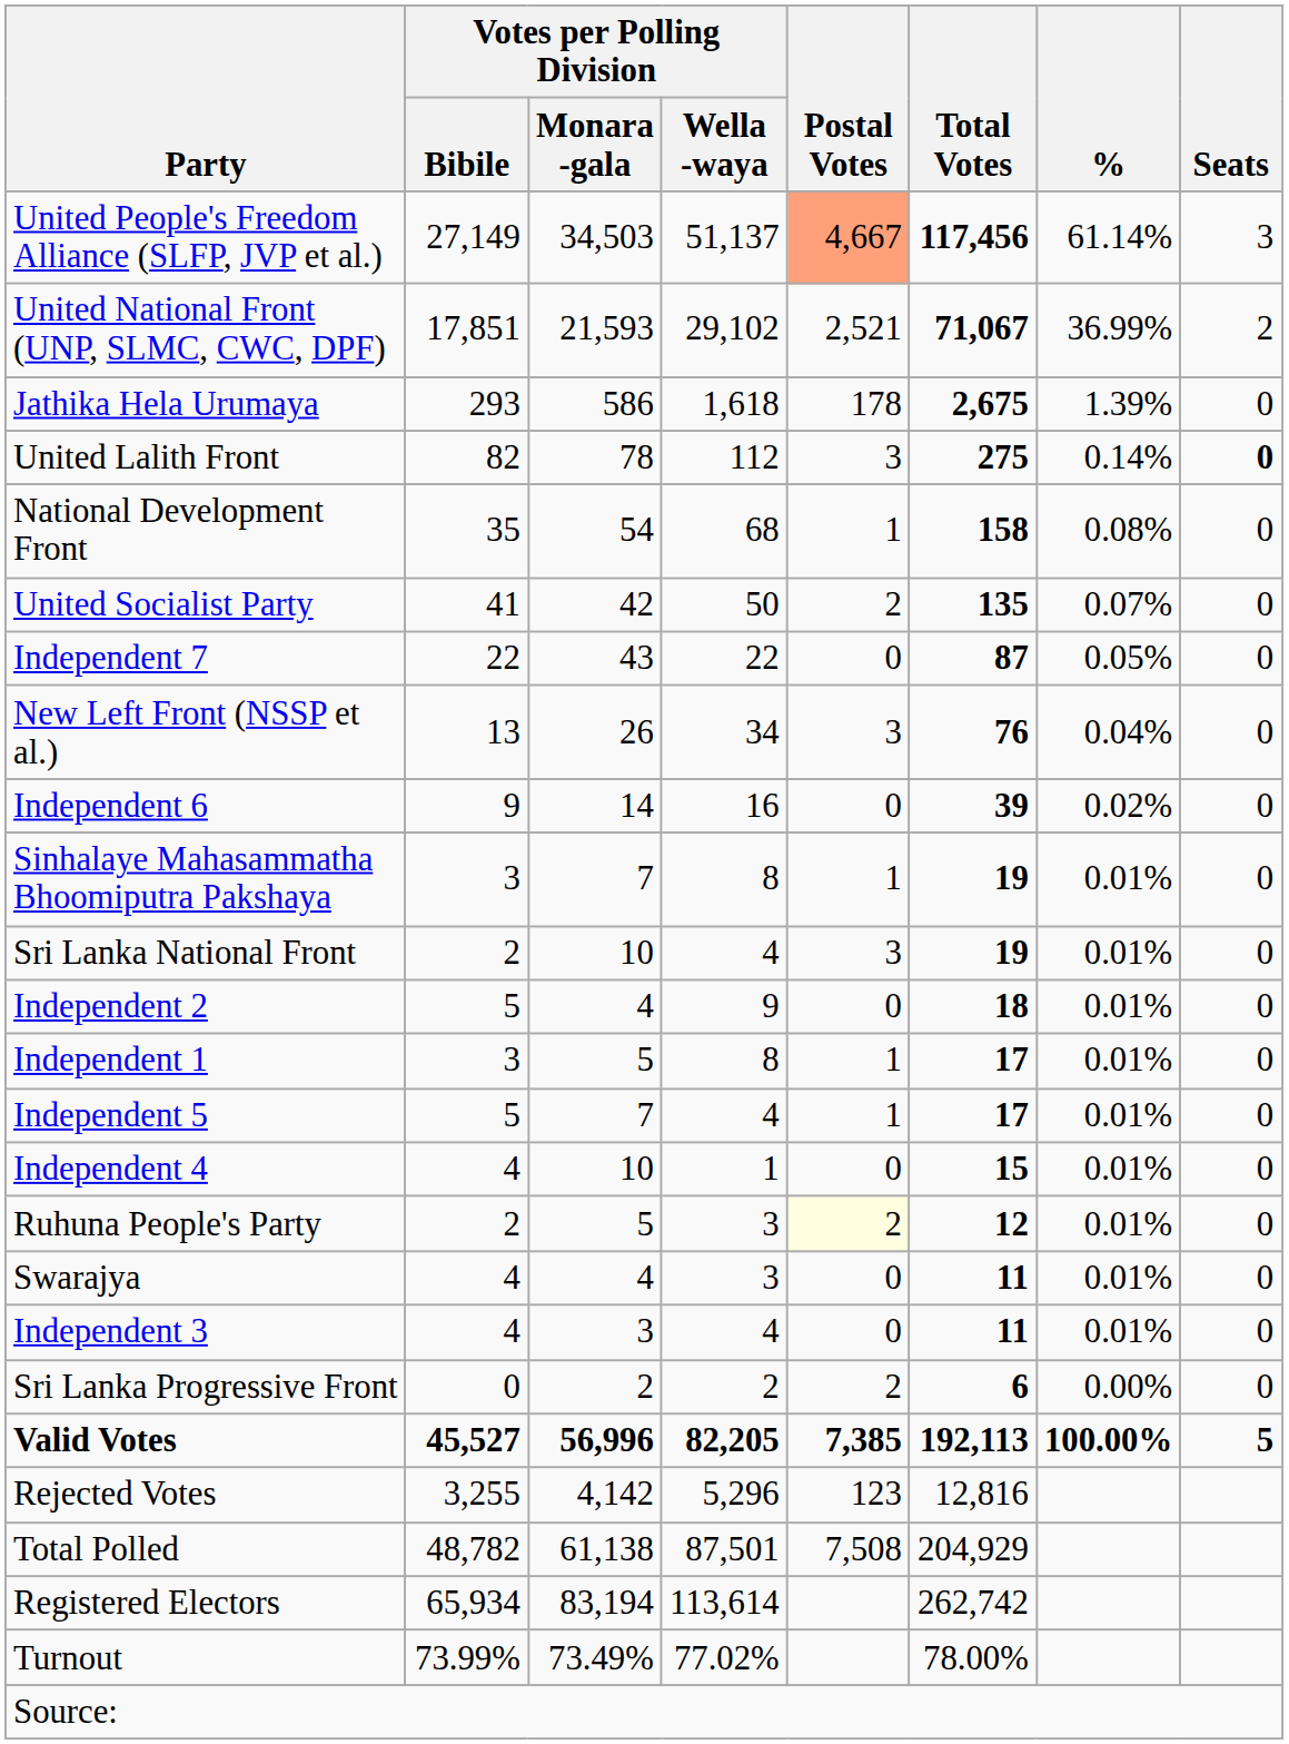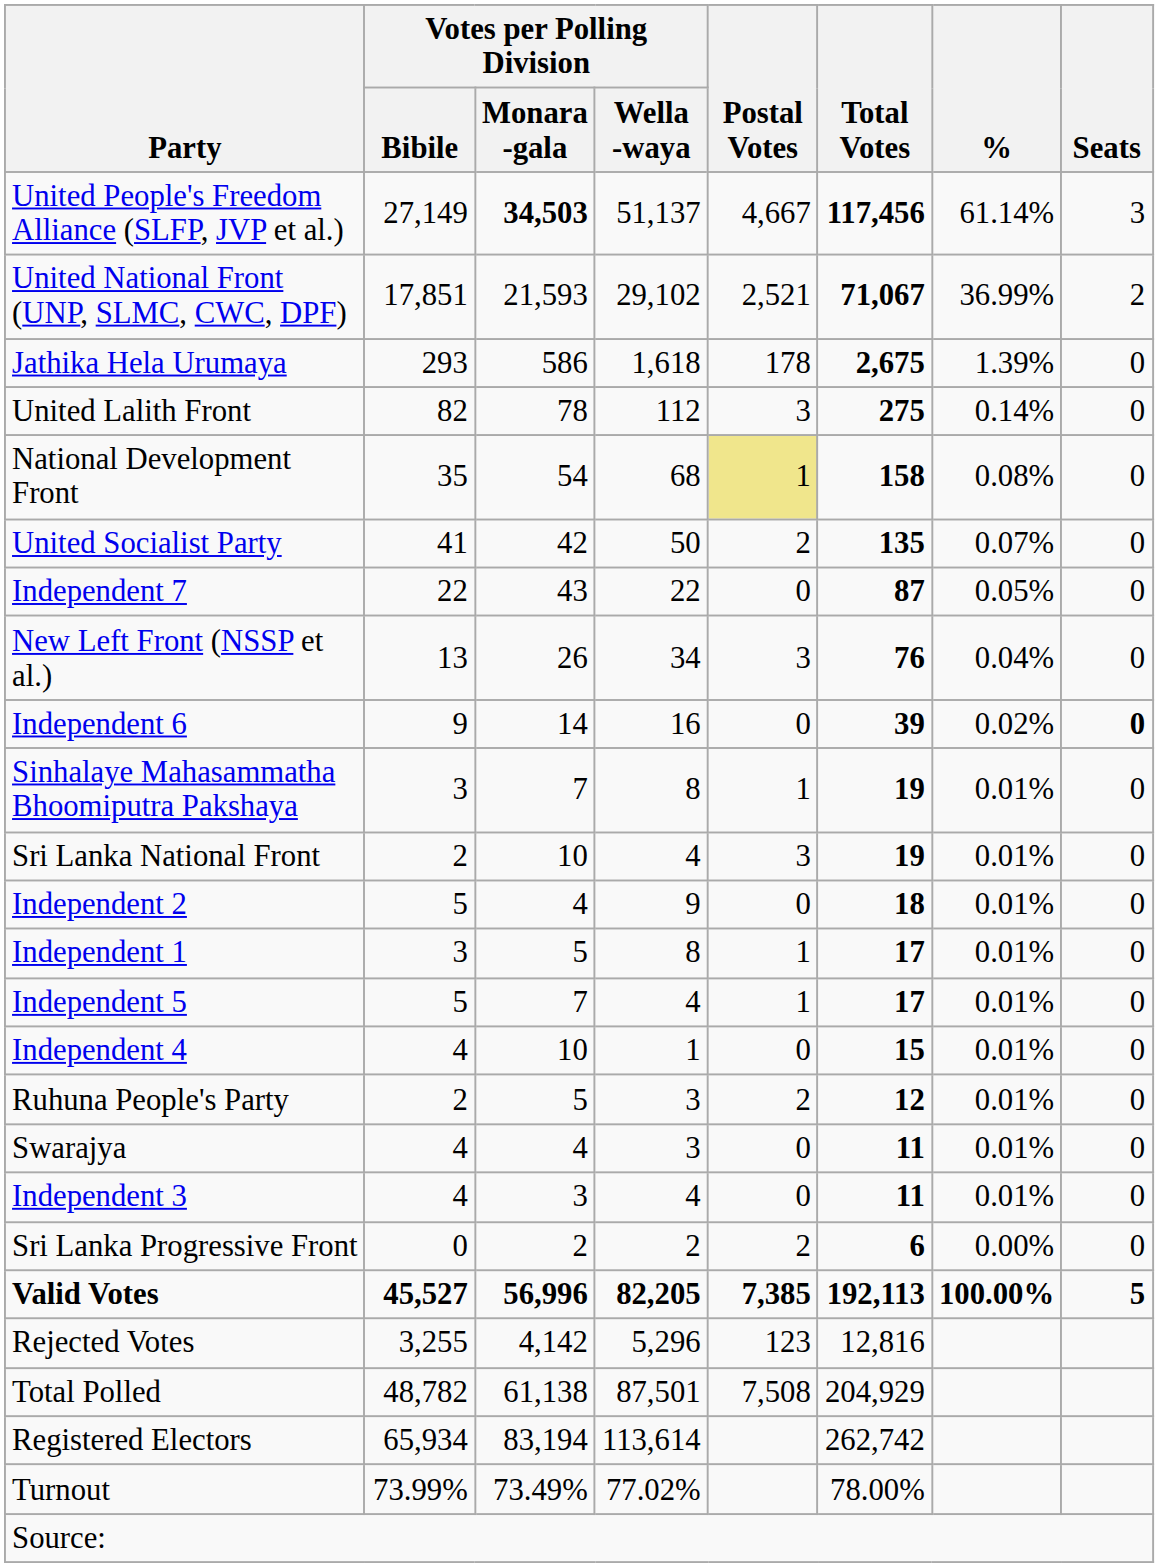United People's Freedom Alliance (SLFP, JVP et al.) | Votes per Polling Division / Monara -gala: normal -> bold
United People's Freedom Alliance (SLFP, JVP et al.) | Postal Votes: lightsalmon background -> no background
United Lalith Front | Seats: bold -> normal
National Development Front | Postal Votes: no background -> khaki background
Independent 6 | Seats: normal -> bold
Ruhuna People's Party | Postal Votes: lightyellow background -> no background
